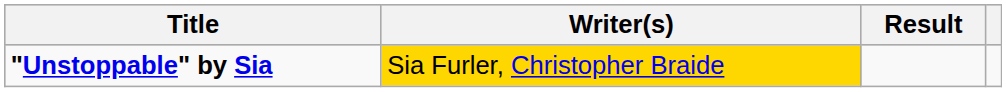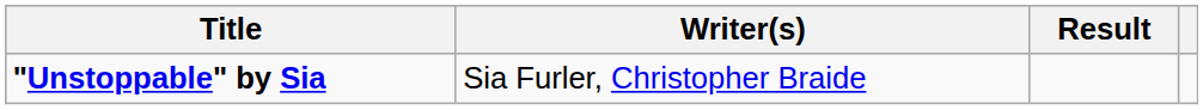"Unstoppable" by Sia | Writer(s): gold background -> no background
